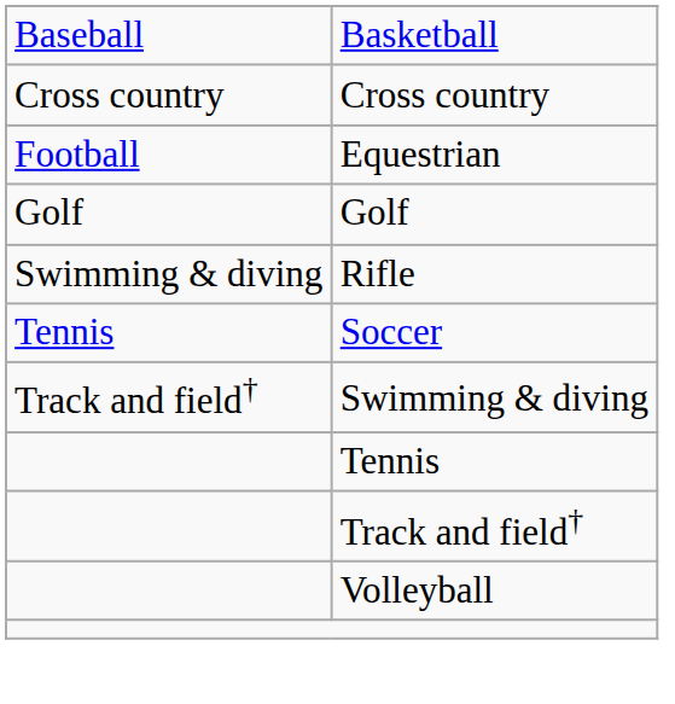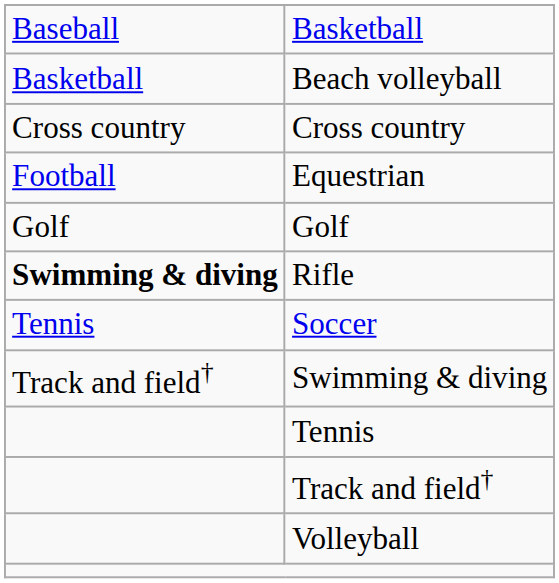+ row: Basketball | Beach volleyball
Rifle | column 1: normal -> bold
